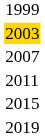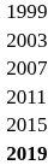2003 | column 1: gold background -> no background
2019 | column 1: normal -> bold
